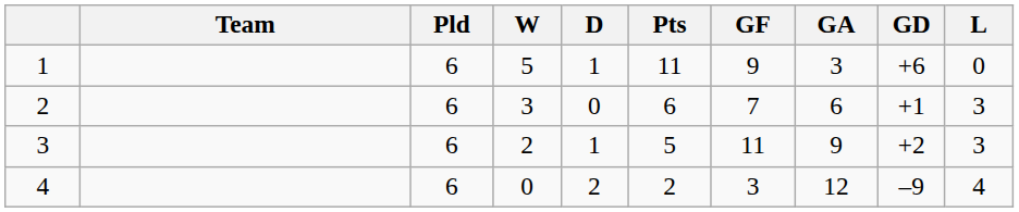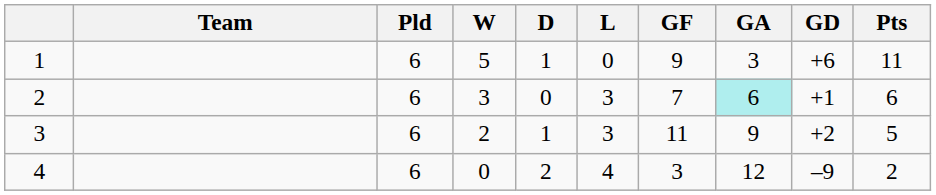columns swapped: L <-> Pts
row 3 | GA: no background -> paleturquoise background
